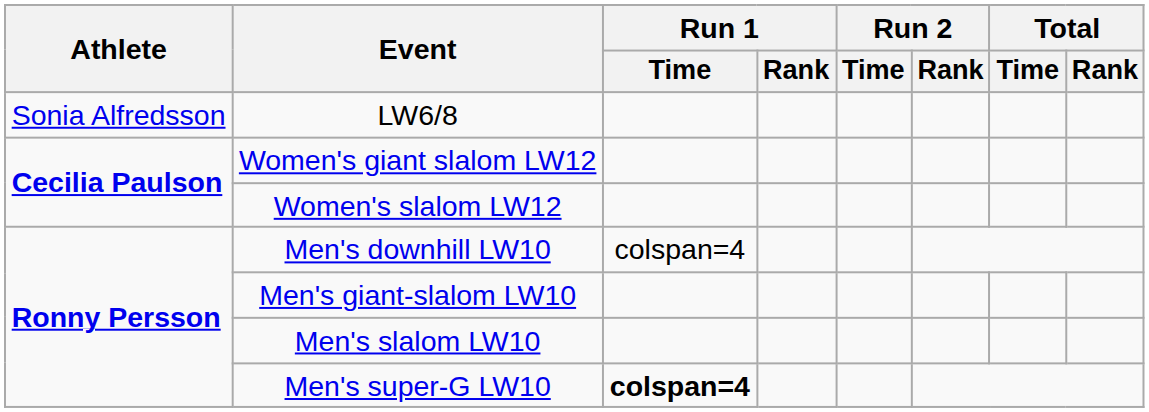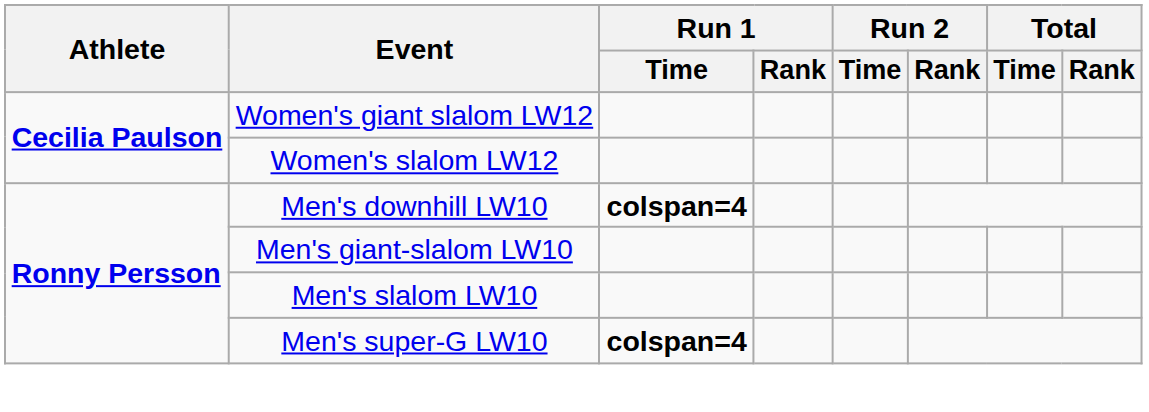- row: Sonia Alfredsson | LW6/8
Men's downhill LW10 | Run 1 / Time: normal -> bold
